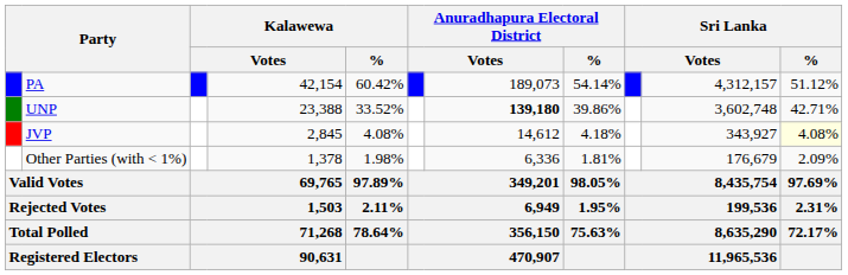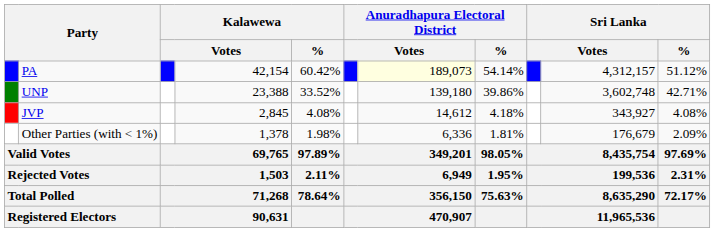PA | column 7: no background -> lightyellow background
UNP | column 7: bold -> normal
JVP | Sri Lanka / %: lightyellow background -> no background
